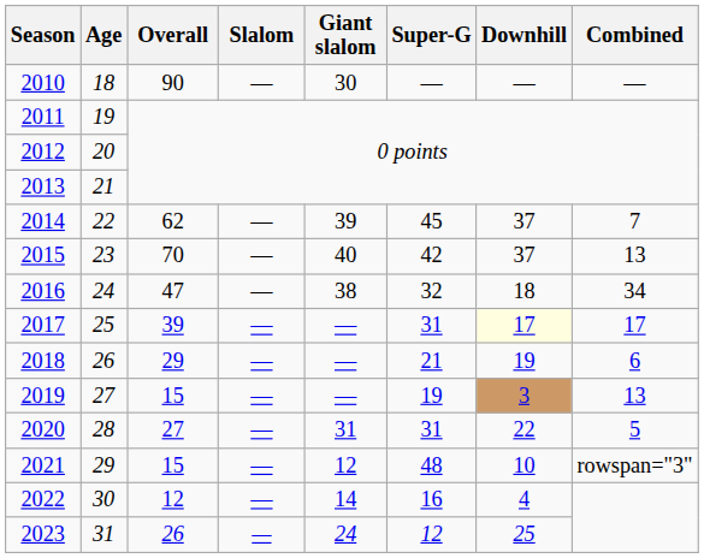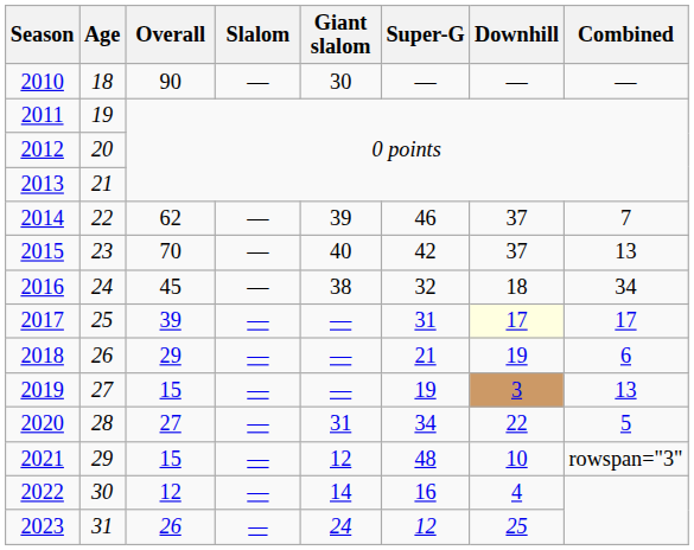2014 | Super-G: 45 -> 46
2016 | Overall: 47 -> 45
2020 | Super-G: 31 -> 34
